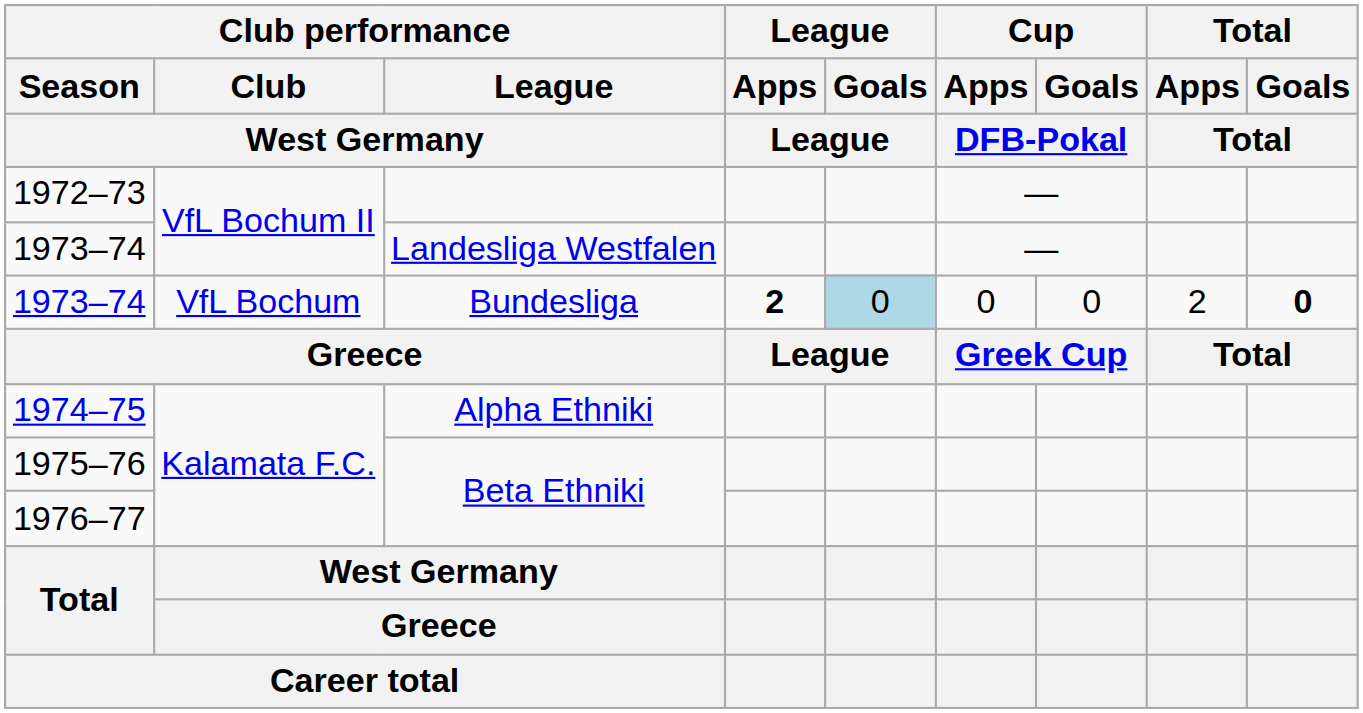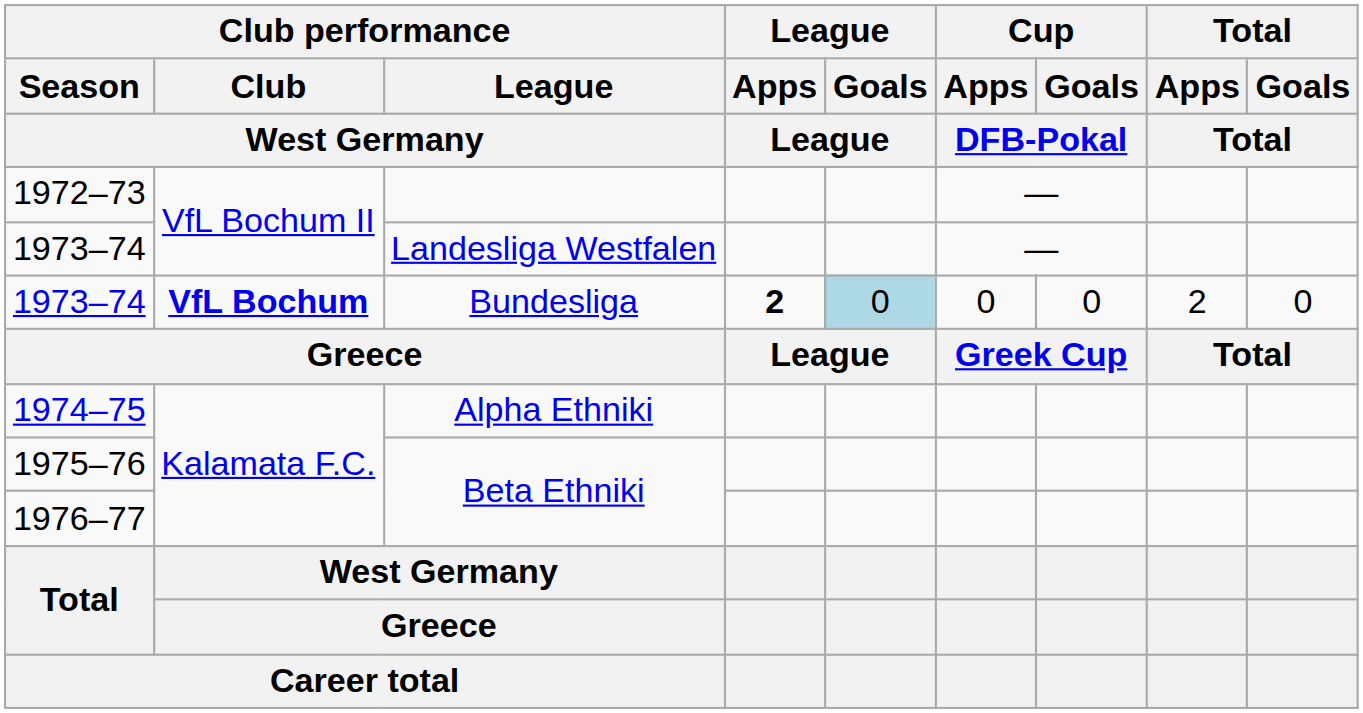1973–74 / Bundesliga | Club performance / Club / West Germany: normal -> bold
1973–74 / Bundesliga | Total / Goals / Total: bold -> normal
